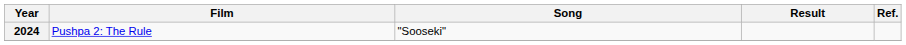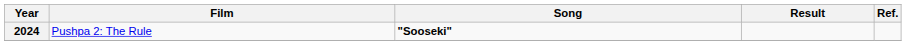2024 | Song: normal -> bold
